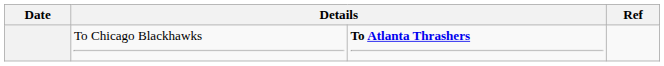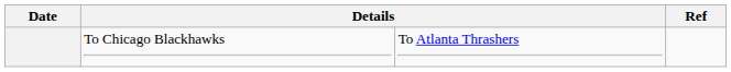To Chicago Blackhawks | column 3: bold -> normal
